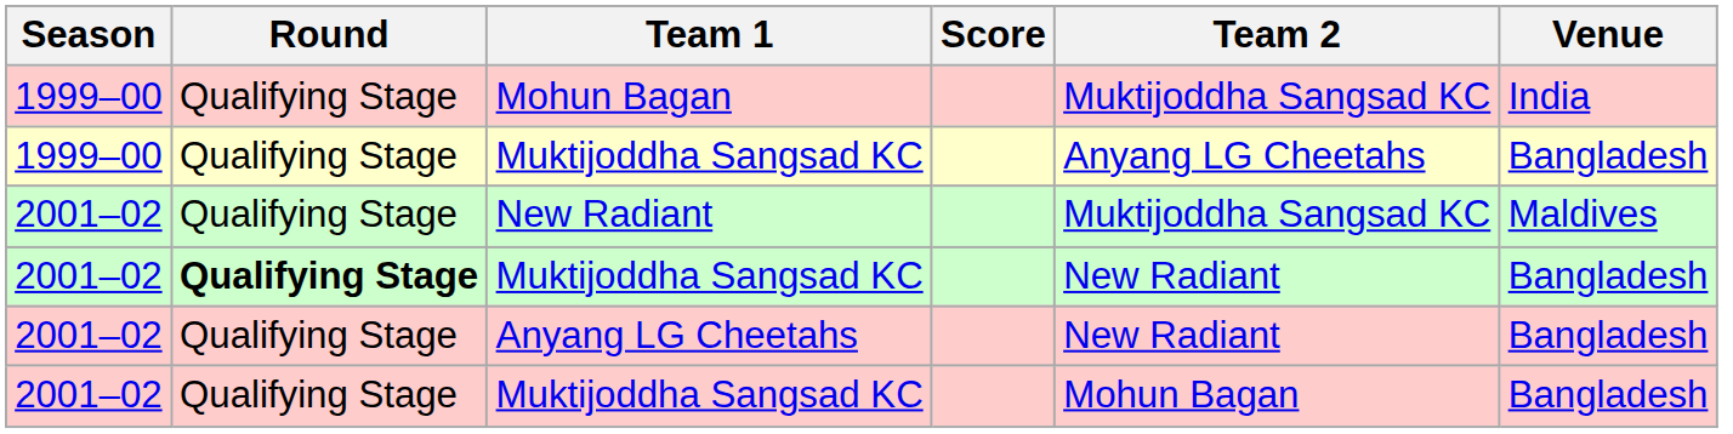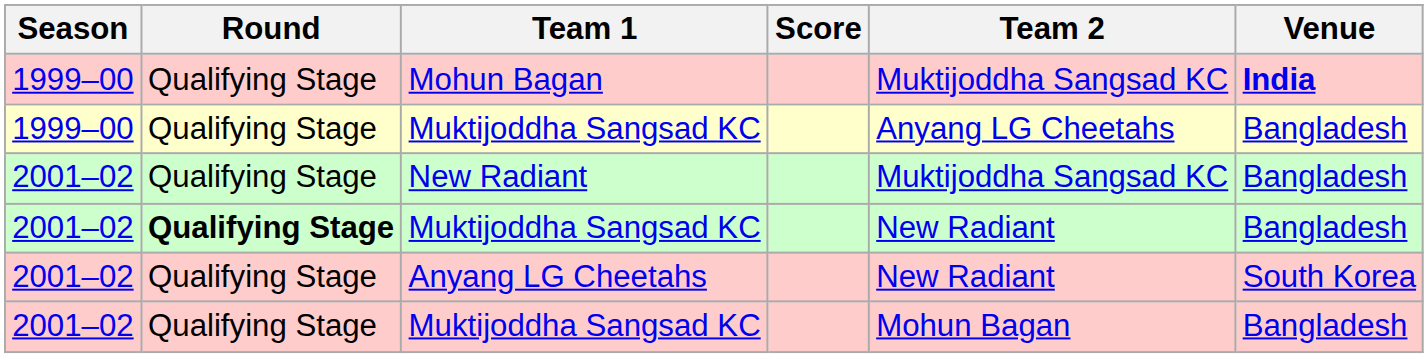row 2 | Venue: normal -> bold
row 4 | Venue: Maldives -> Bangladesh
row 6 | Venue: Bangladesh -> South Korea
